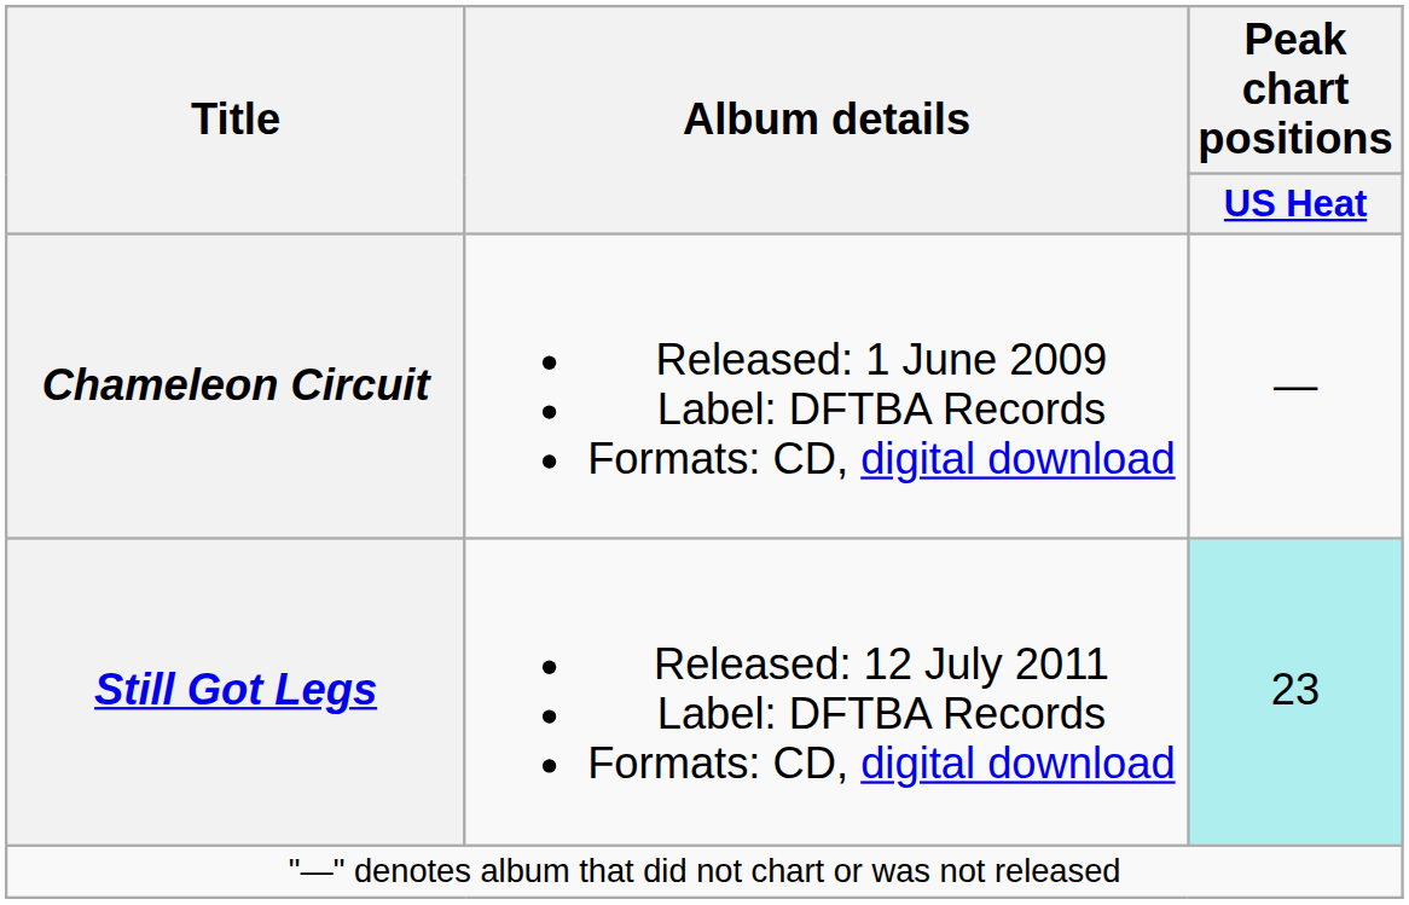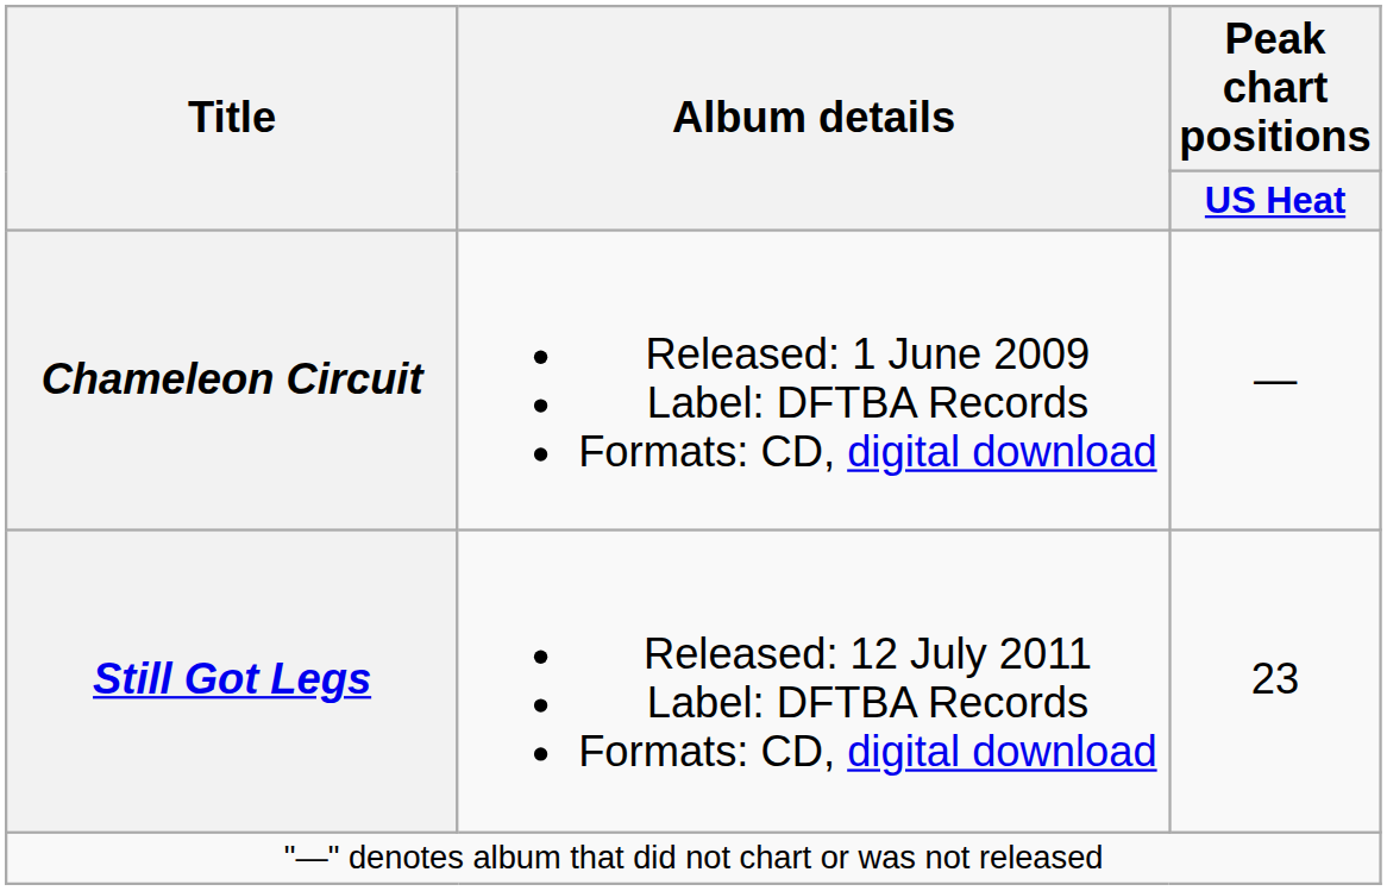Still Got Legs | Peak chart positions / US Heat: paleturquoise background -> no background
